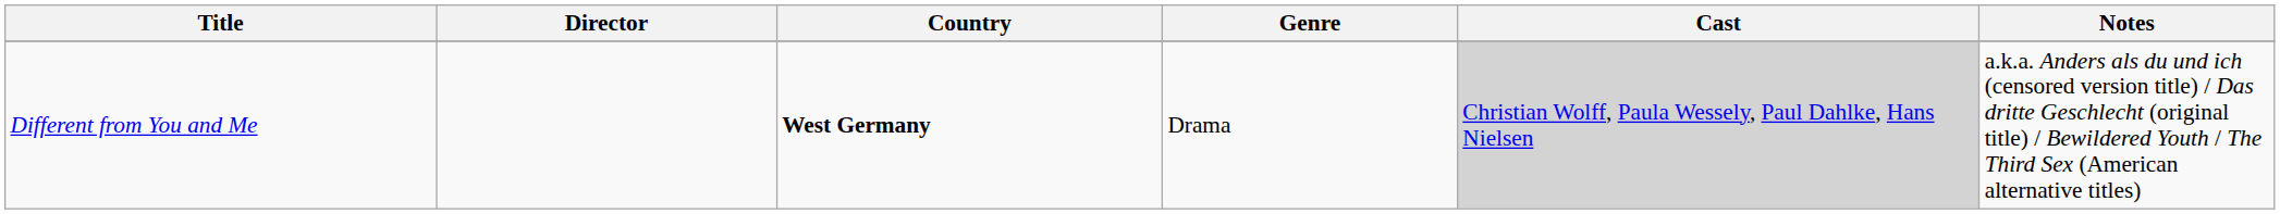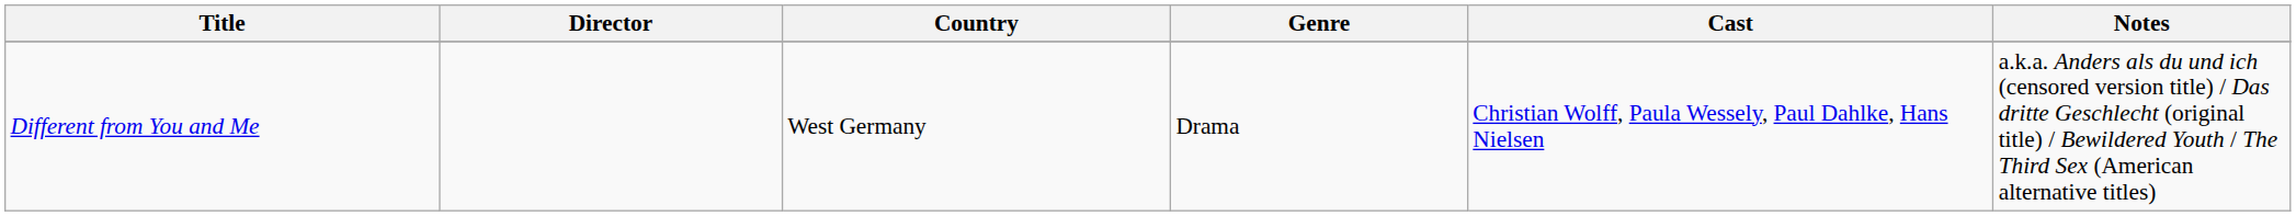Different from You and Me | Country: bold -> normal
Different from You and Me | Cast: lightgrey background -> no background
